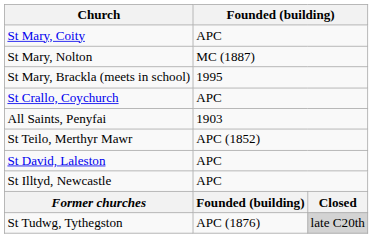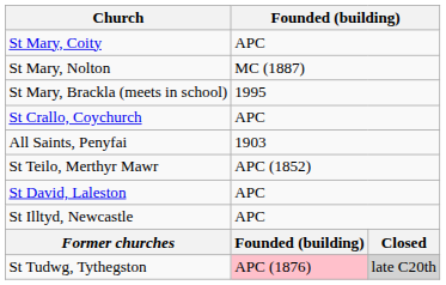St Tudwg, Tythegston | column 2: no background -> pink background
